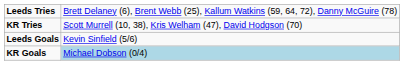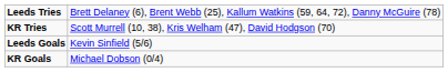KR Goals | column 2: lightblue background -> no background
